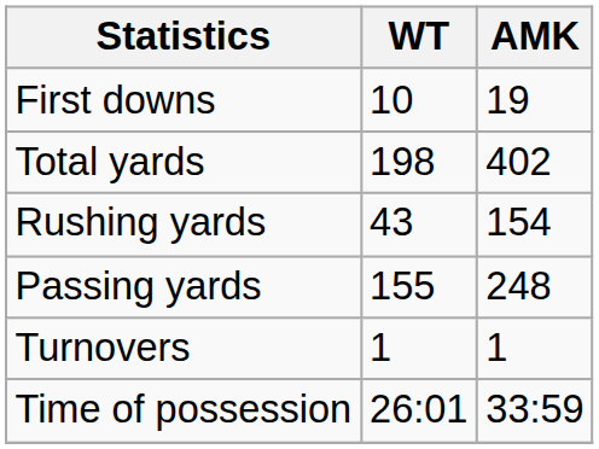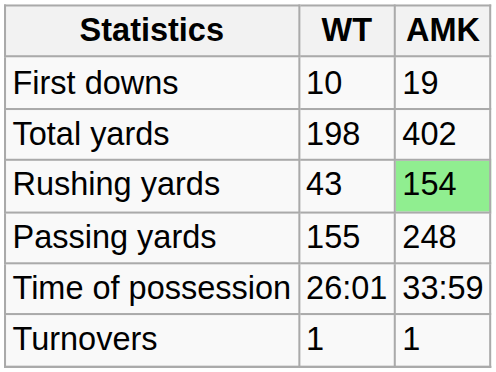Rushing yards | AMK: no background -> lightgreen background
rows swapped: Turnovers <-> Time of possession
